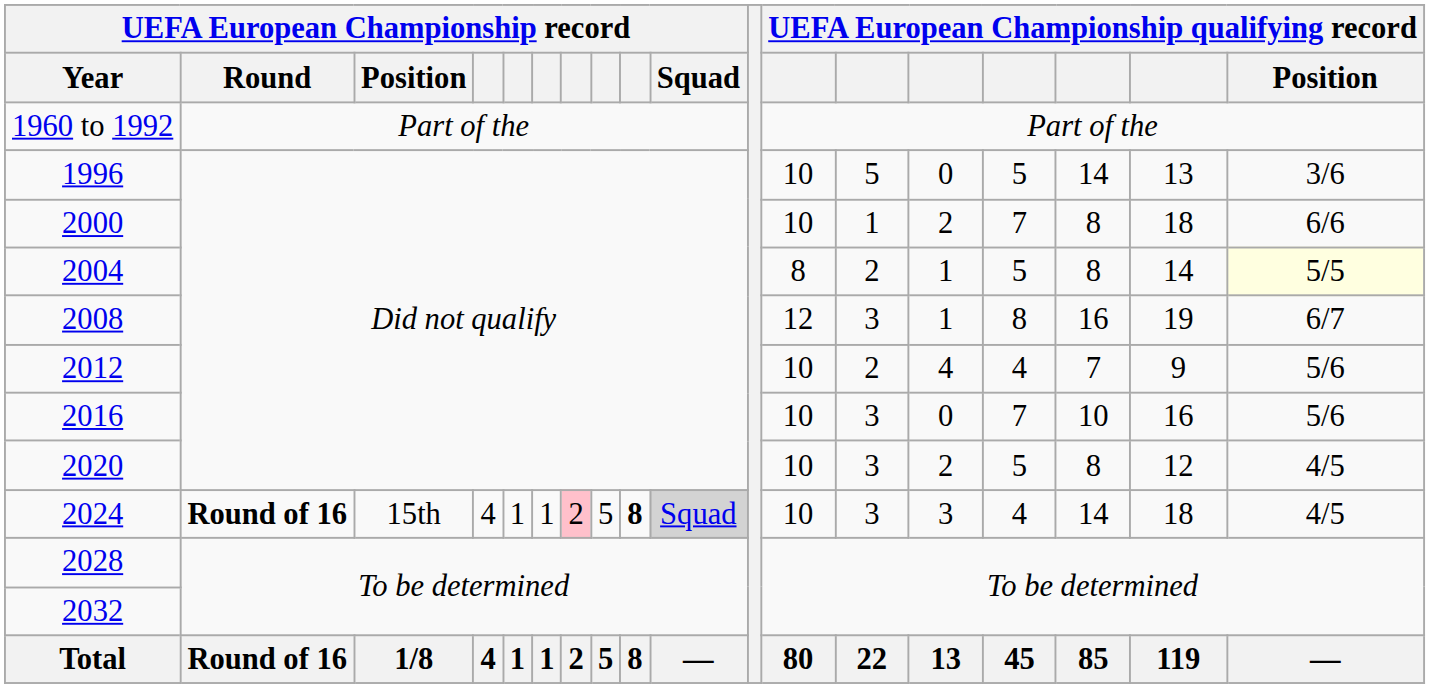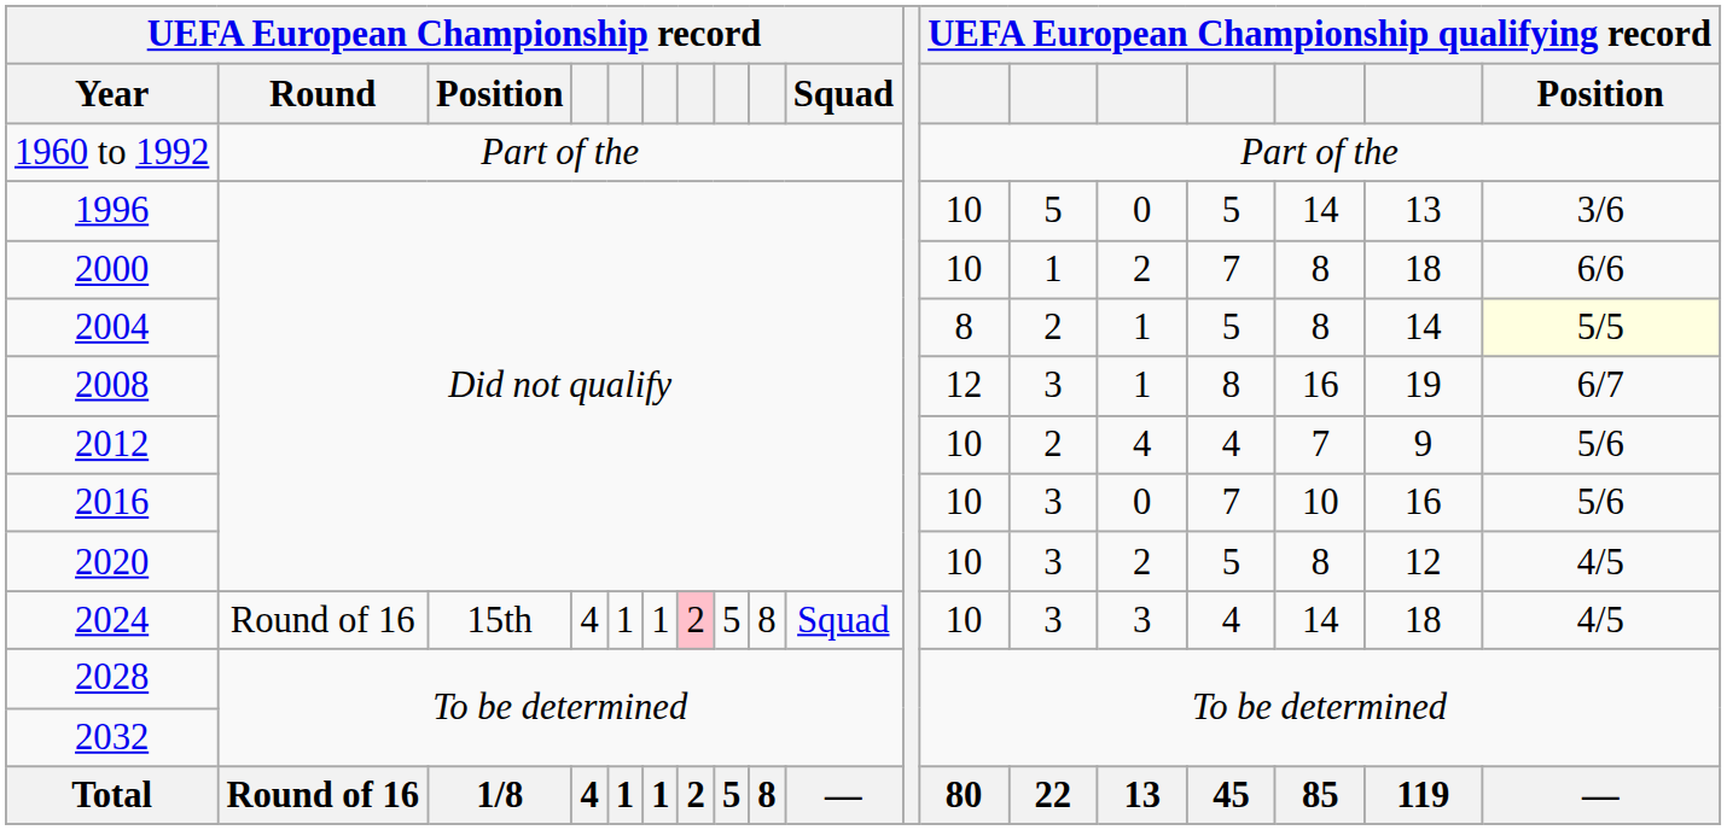2024 | UEFA European Championship record / Round: bold -> normal
2024 | column 9: bold -> normal
2024 | UEFA European Championship record / Squad: lightgrey background -> no background
